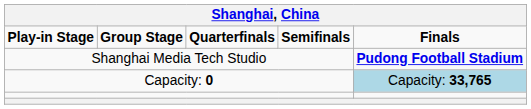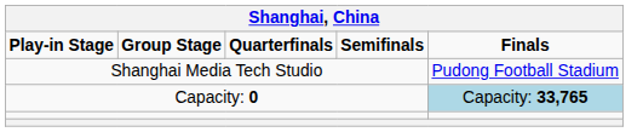Shanghai Media Tech Studio | Finals: bold -> normal
